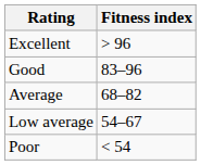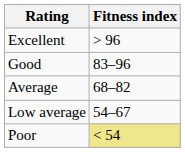Poor | Fitness index: no background -> khaki background
